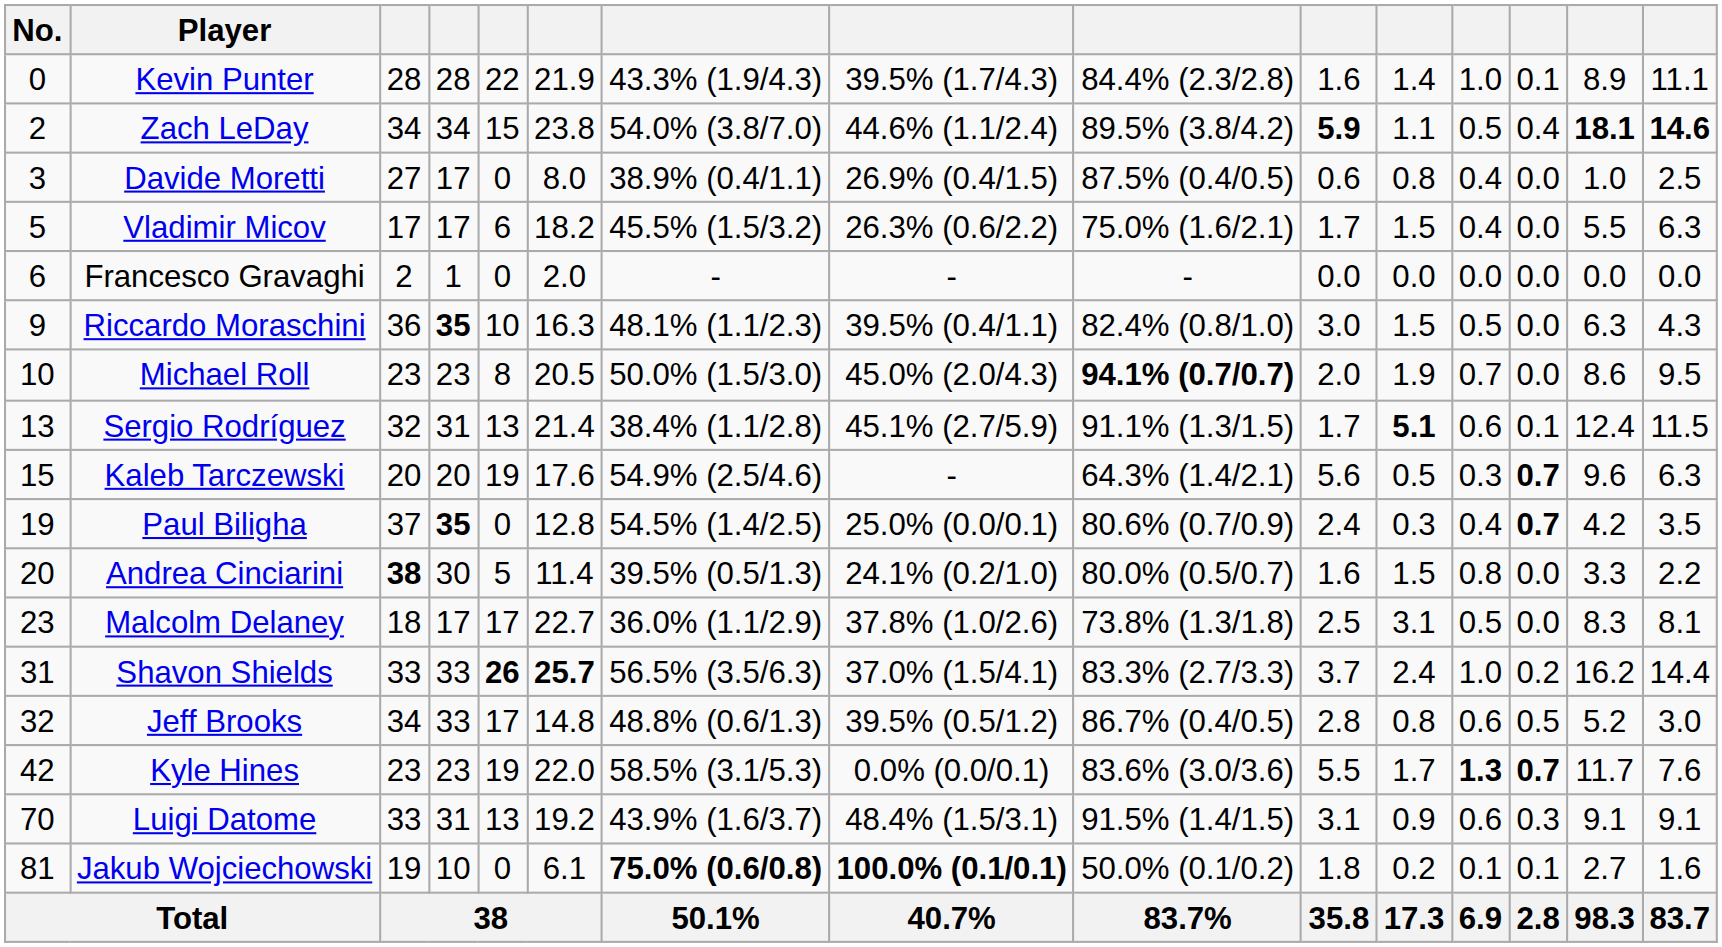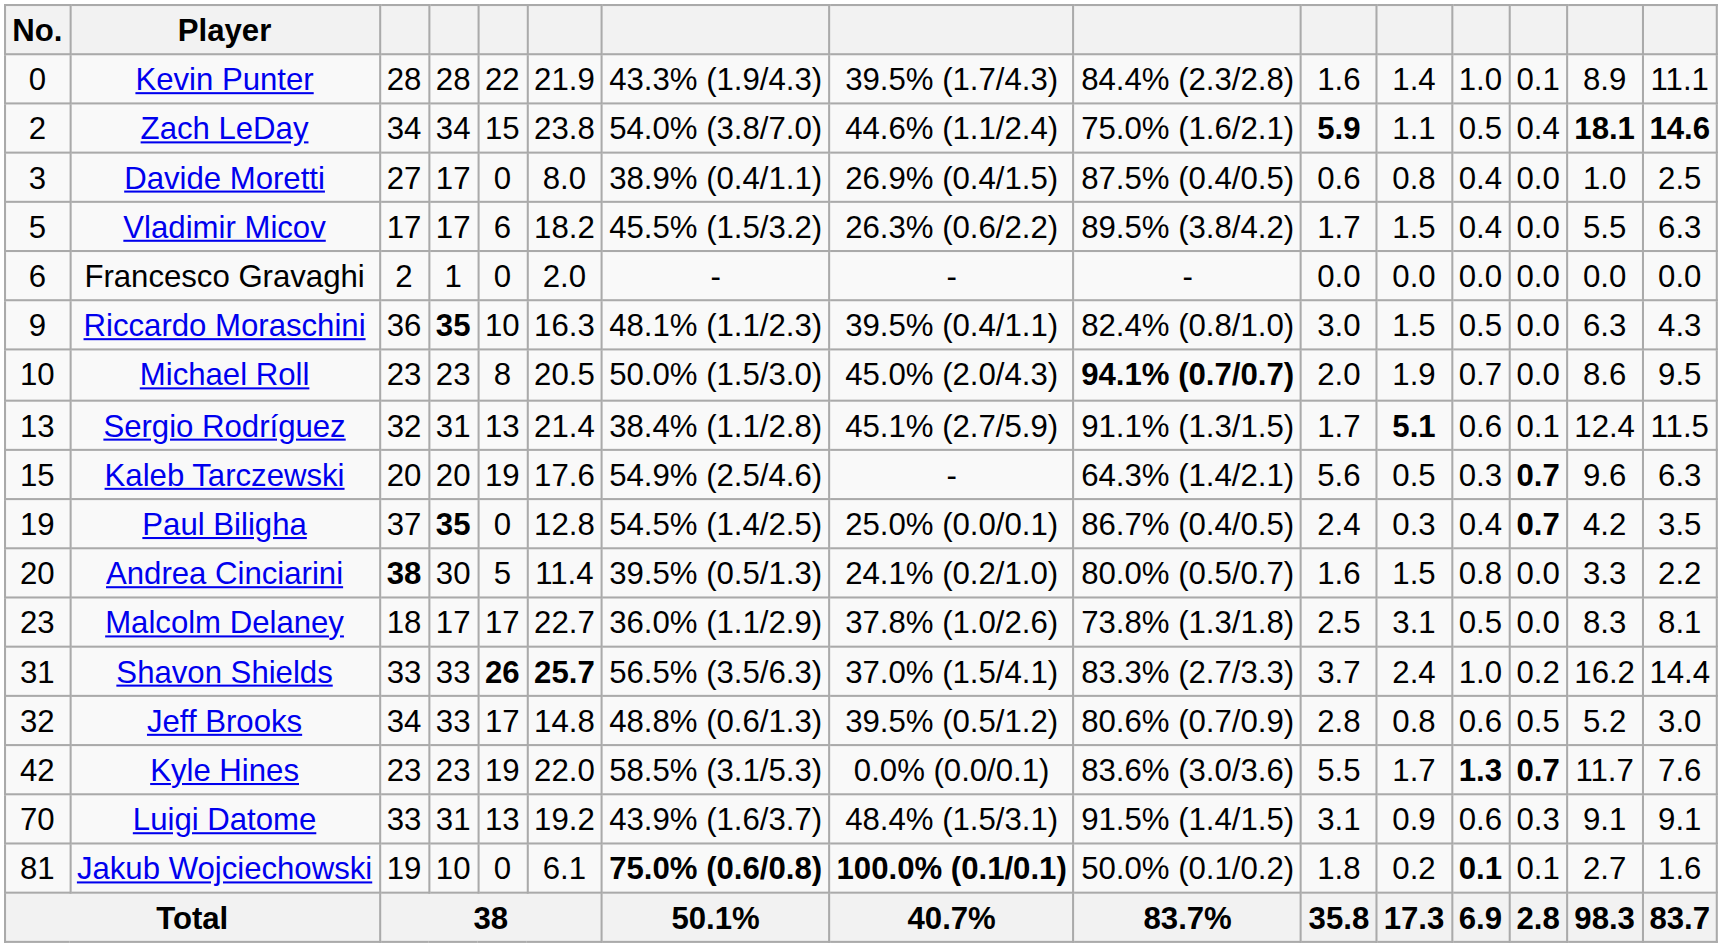Zach LeDay | column 9: 89.5% (3.8/4.2) -> 75.0% (1.6/2.1)
Vladimir Micov | column 9: 75.0% (1.6/2.1) -> 89.5% (3.8/4.2)
Paul Biligha | column 9: 80.6% (0.7/0.9) -> 86.7% (0.4/0.5)
Jeff Brooks | column 9: 86.7% (0.4/0.5) -> 80.6% (0.7/0.9)
Jakub Wojciechowski | column 12: normal -> bold
